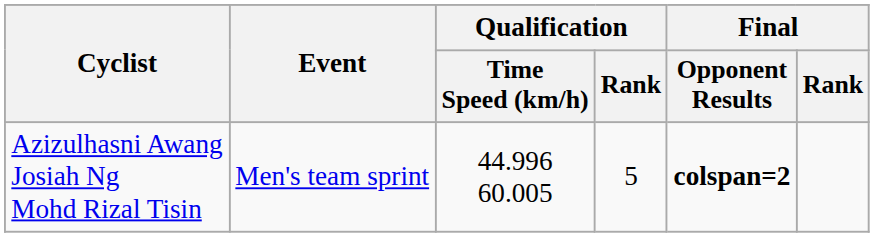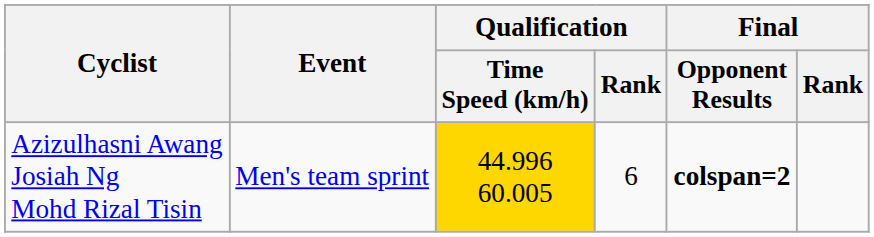Azizulhasni Awang Josiah Ng Mohd Rizal Tisin | Qualification / Time Speed (km/h): no background -> gold background
Azizulhasni Awang Josiah Ng Mohd Rizal Tisin | Qualification / Rank: 5 -> 6
